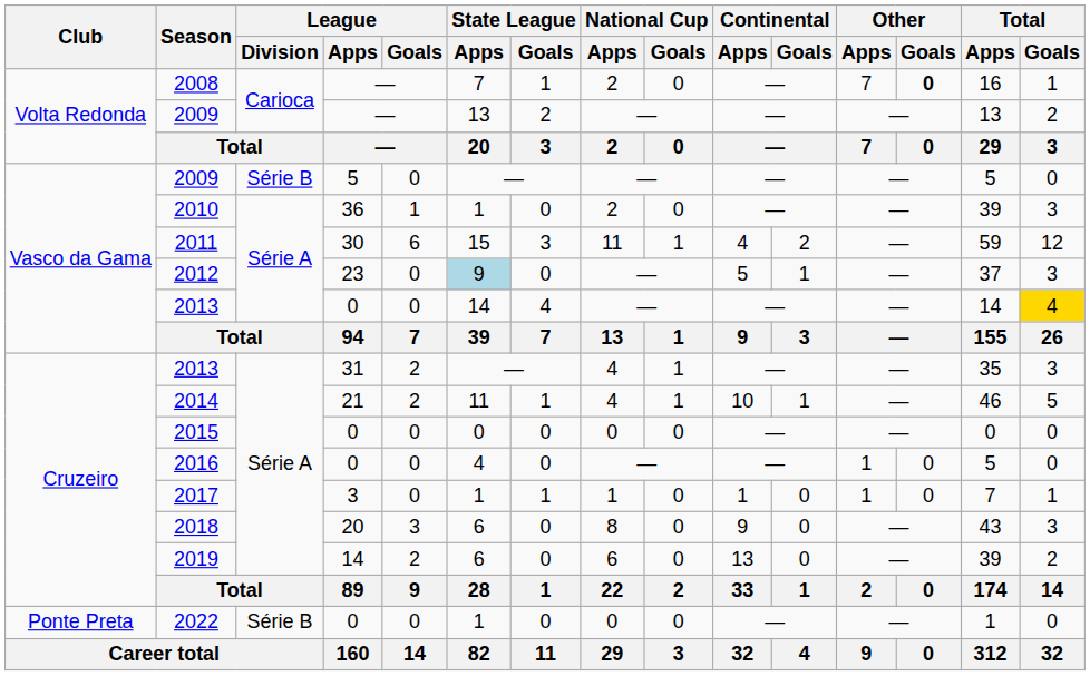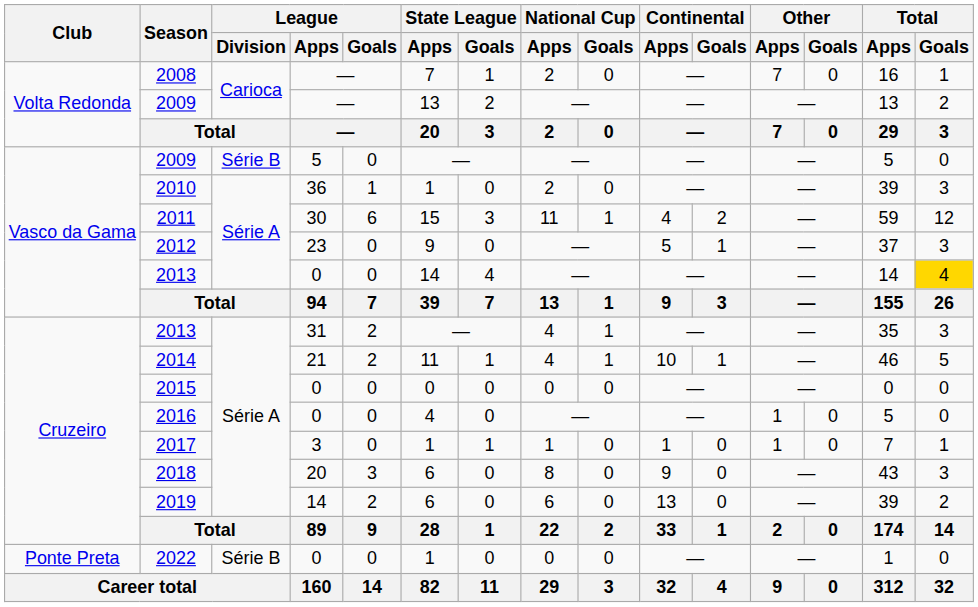2008 | Other / Goals: bold -> normal
2012 | State League / Apps: lightblue background -> no background
